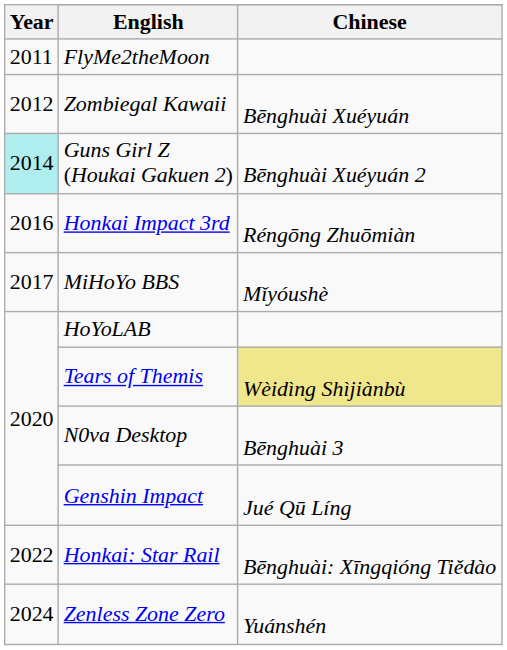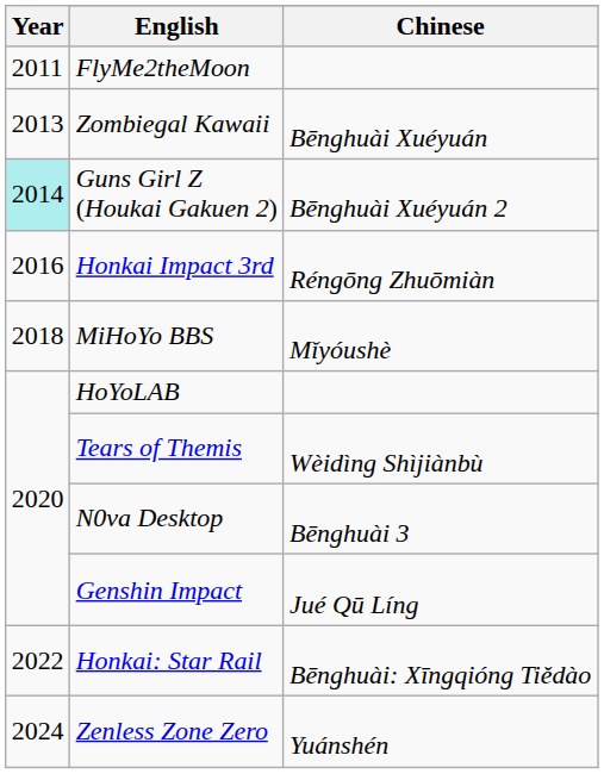Zombiegal Kawaii | Year: 2012 -> 2013
MiHoYo BBS | Year: 2017 -> 2018
Tears of Themis | Chinese: khaki background -> no background
